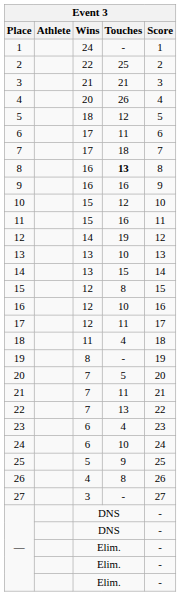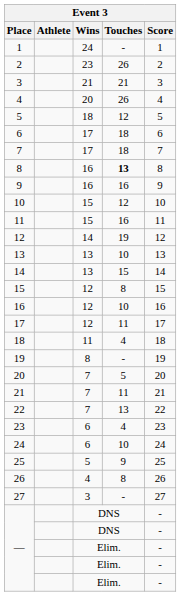row 4 | Wins: 22 -> 23
row 4 | Touches: 25 -> 26
row 8 | Touches: 11 -> 18
